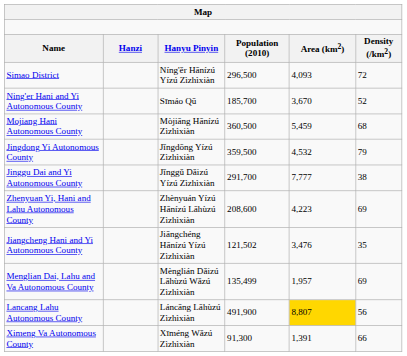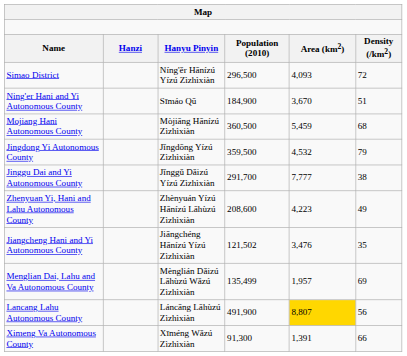Ning'er Hani and Yi Autonomous County | column 4: 185,700 -> 184,900
Ning'er Hani and Yi Autonomous County | column 6: 52 -> 51
Zhenyuan Yi, Hani and Lahu Autonomous County | column 6: 69 -> 49
